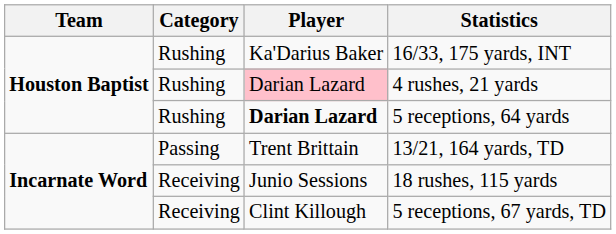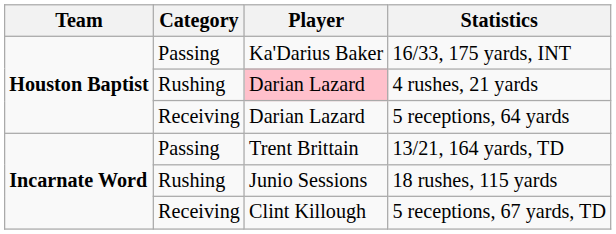16/33, 175 yards, INT | Category: Rushing -> Passing
5 receptions, 64 yards | Category: Rushing -> Receiving
5 receptions, 64 yards | Player: bold -> normal
18 rushes, 115 yards | Category: Receiving -> Rushing
